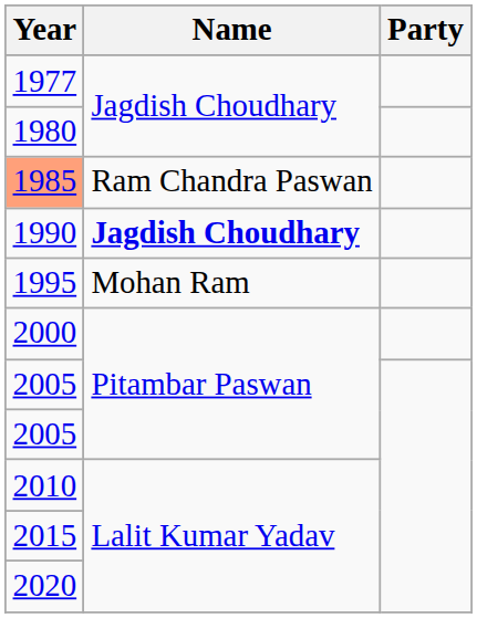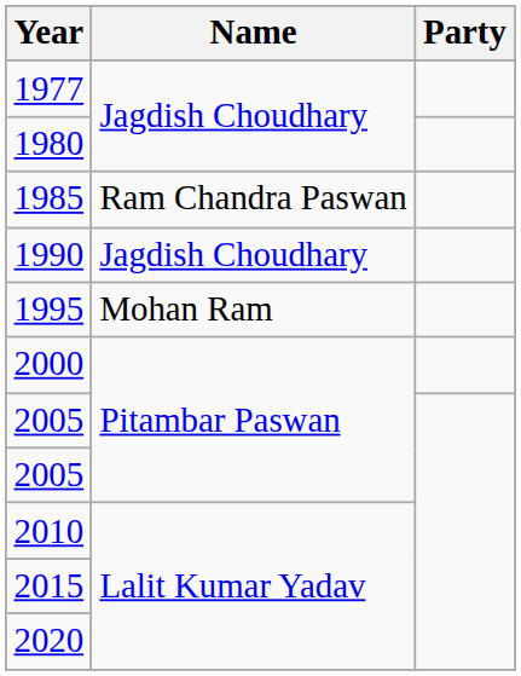1985 | Year: lightsalmon background -> no background
1990 | Name: bold -> normal
